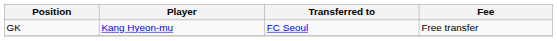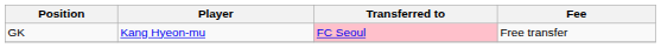GK | Transferred to: no background -> pink background
